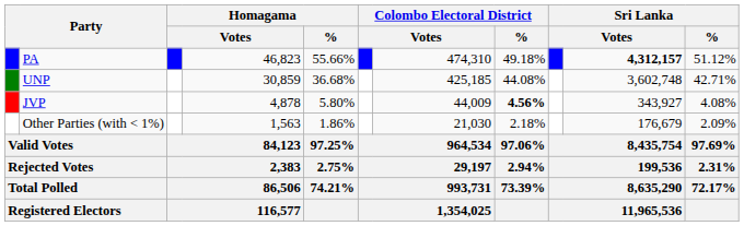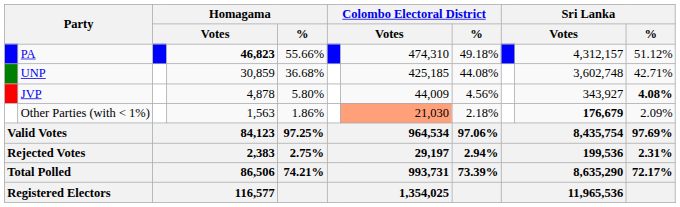PA | column 4: normal -> bold
PA | column 10: bold -> normal
JVP | Colombo Electoral District / %: bold -> normal
JVP | Sri Lanka / %: normal -> bold
Other Parties (with < 1%) | column 7: no background -> lightsalmon background
Other Parties (with < 1%) | column 10: normal -> bold
